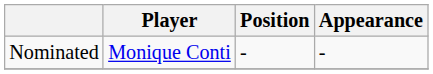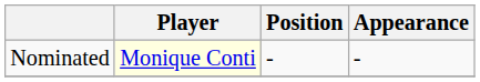Nominated | Player: no background -> lightyellow background
